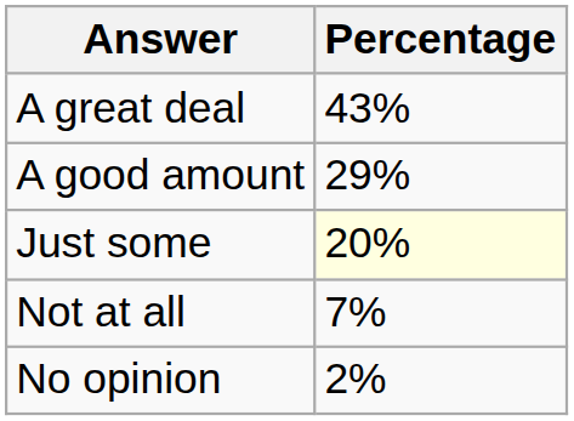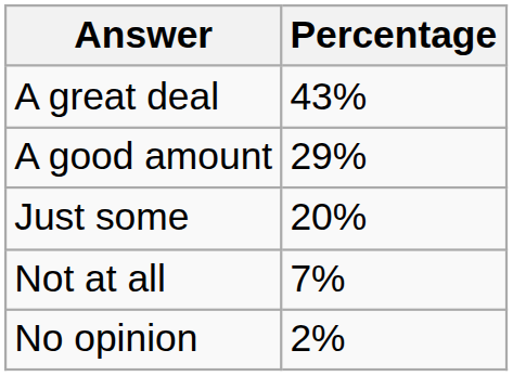Just some | Percentage: lightyellow background -> no background
